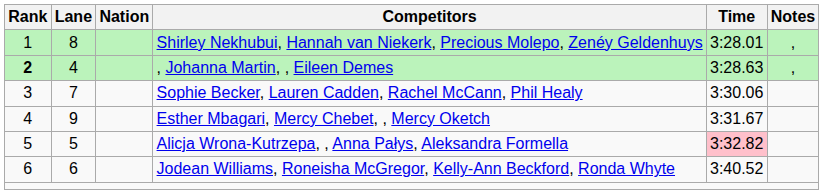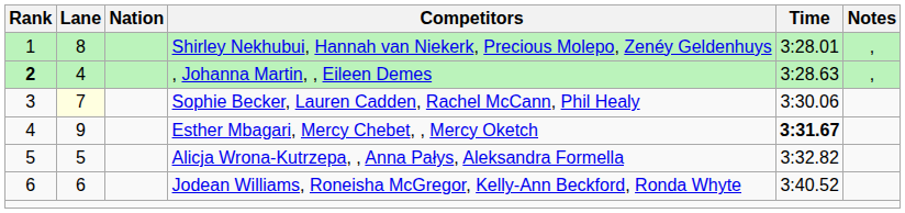Sophie Becker, Lauren Cadden, Rachel McCann, Phil Healy | Lane: no background -> lightyellow background
Esther Mbagari, Mercy Chebet, , Mercy Oketch | Time: normal -> bold
Alicja Wrona-Kutrzepa, , Anna Pałys, Aleksandra Formella | Time: pink background -> no background
